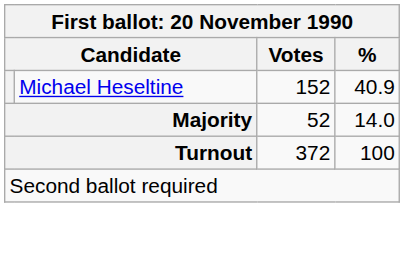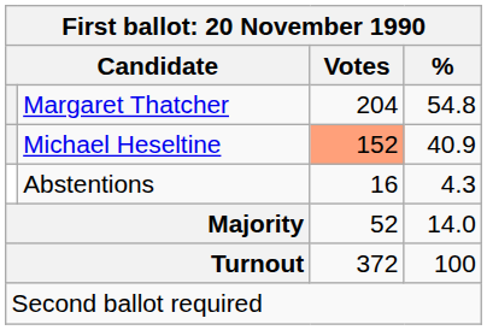+ row: Margaret Thatcher | 204 | 54.8
Michael Heseltine | Votes: no background -> lightsalmon background
+ row: Abstentions | 16 | 4.3
